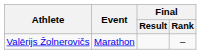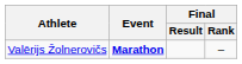Valērijs Žolnerovičs | Event: normal -> bold
